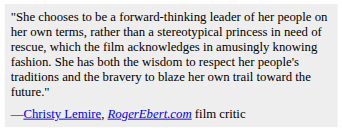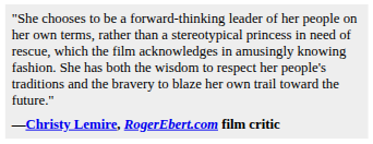row 2 | column 1: normal -> bold
